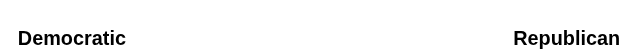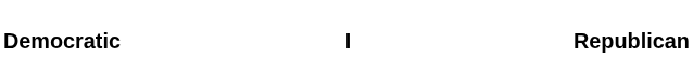+ column: 1 | I
